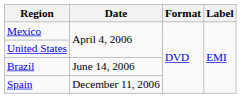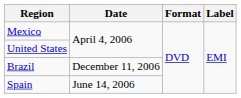Brazil | Date: June 14, 2006 -> December 11, 2006
Spain | Date: December 11, 2006 -> June 14, 2006
